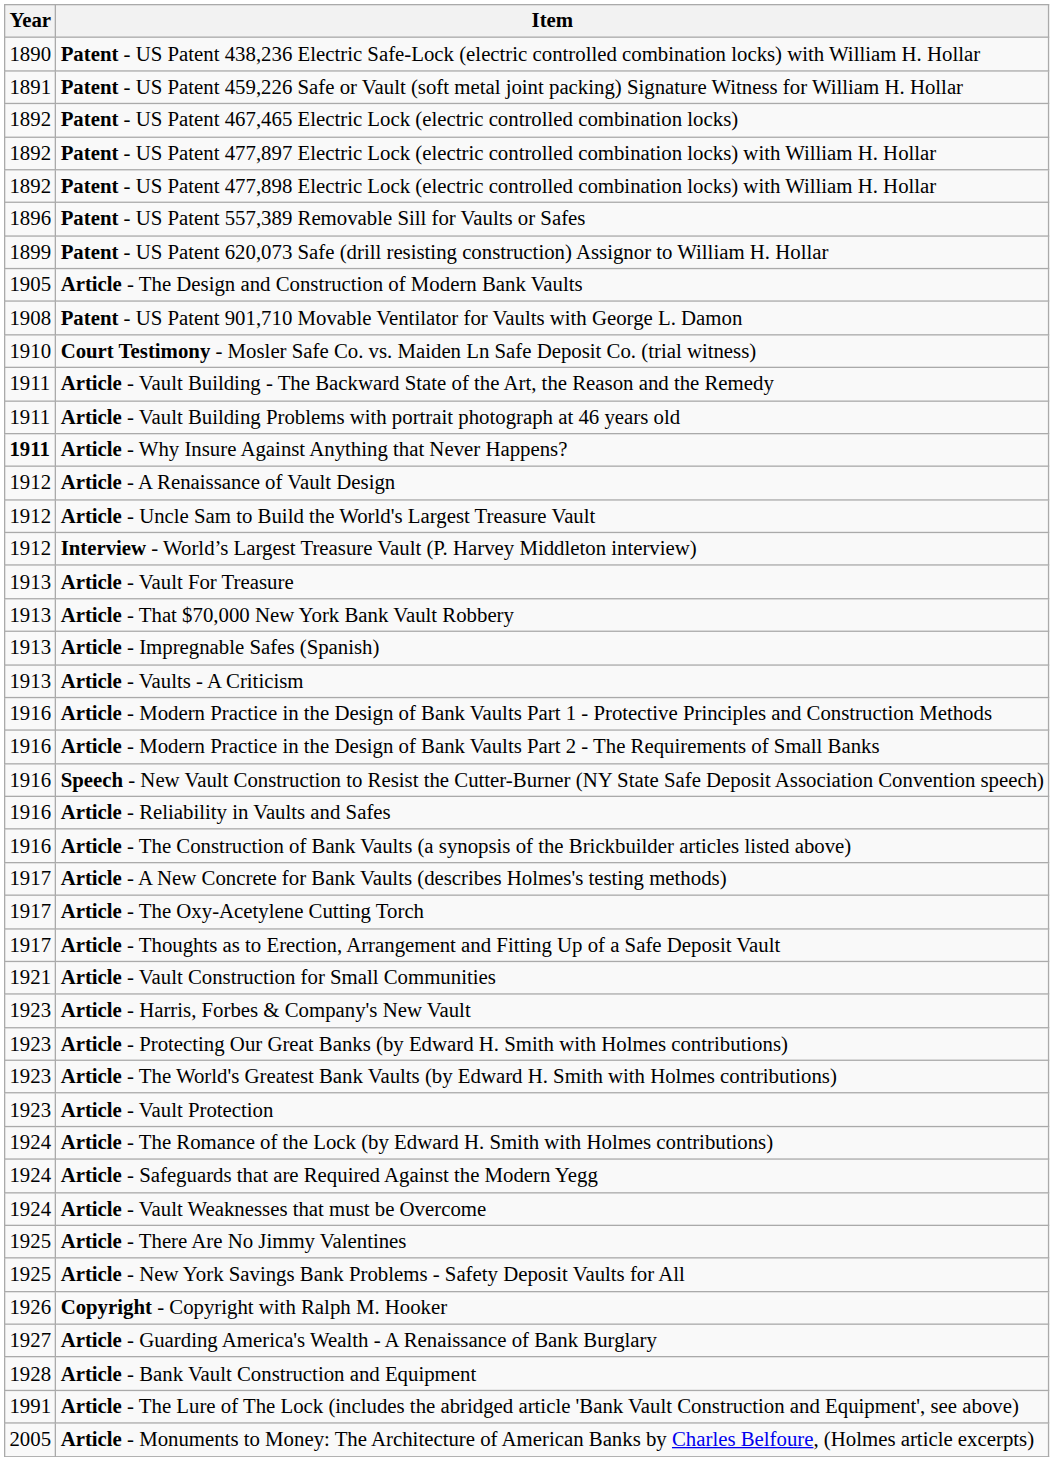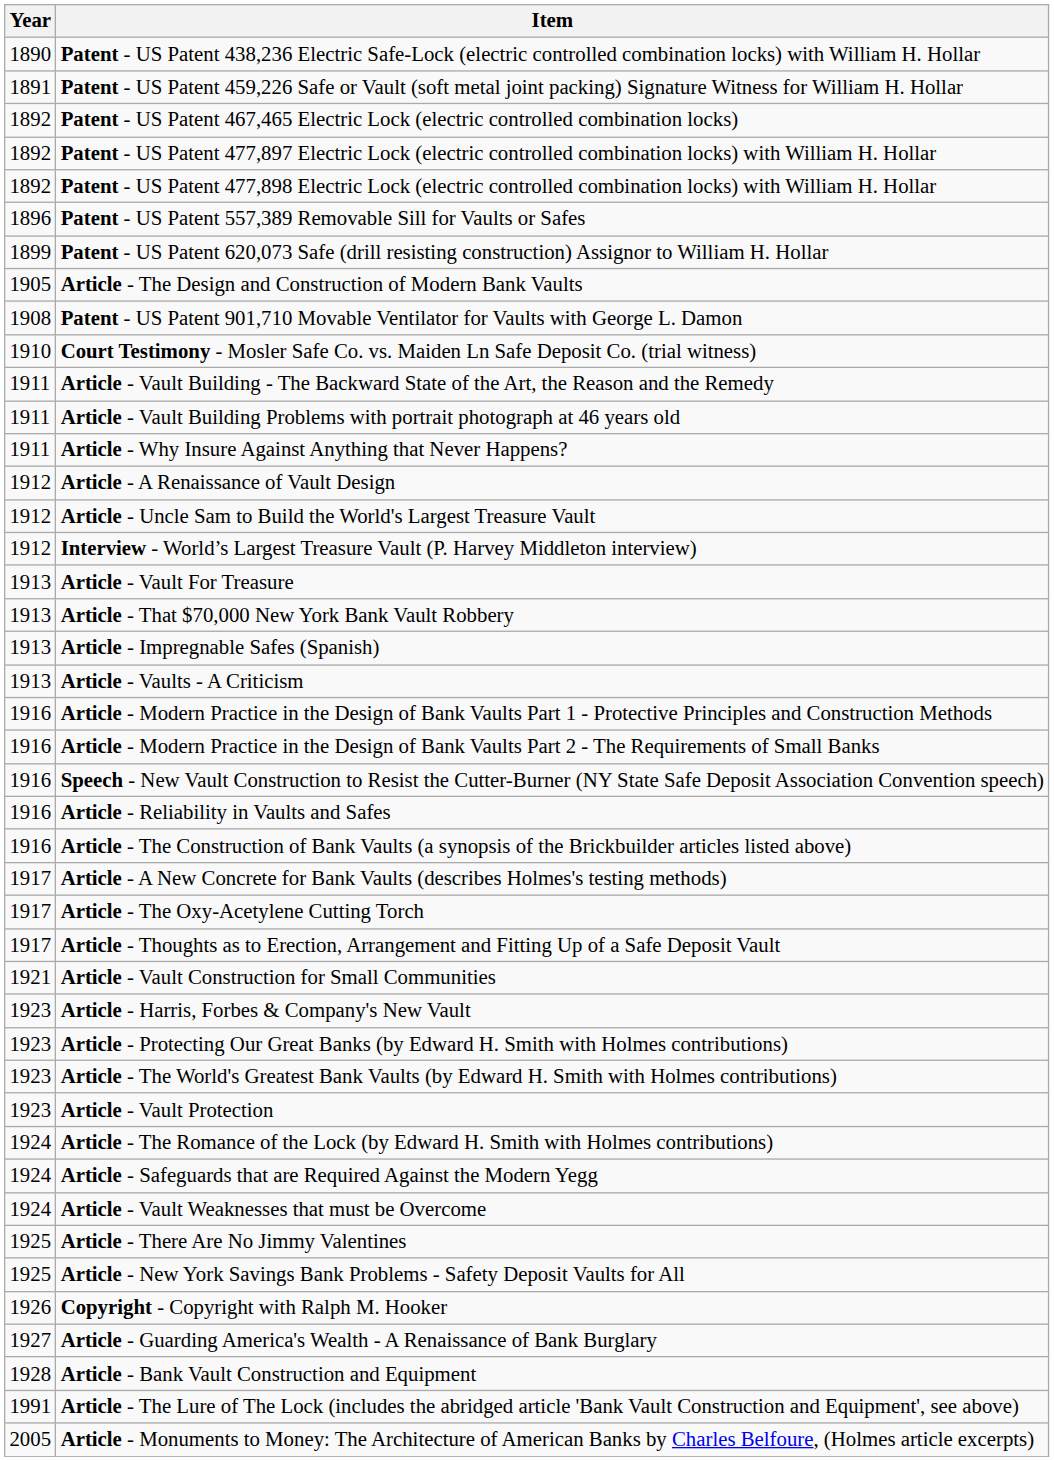Article - Why Insure Against Anything that Never Happens? | Year: bold -> normal
